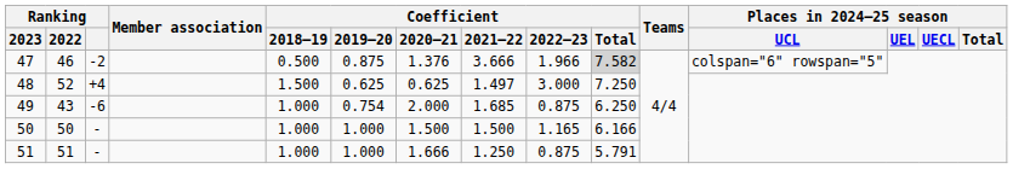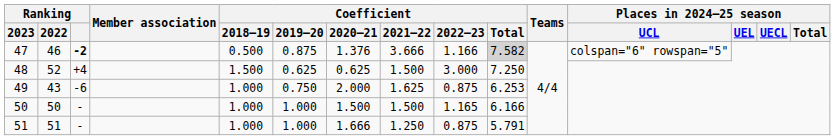47 | Ranking: normal -> bold
47 | Coefficient / 2022–23: 1.966 -> 1.166
48 | Coefficient / 2021–22: 1.497 -> 1.500
49 | Coefficient / 2019–20: 0.754 -> 0.750
49 | Coefficient / 2021–22: 1.685 -> 1.625
49 | Coefficient / Total: 6.250 -> 6.253
